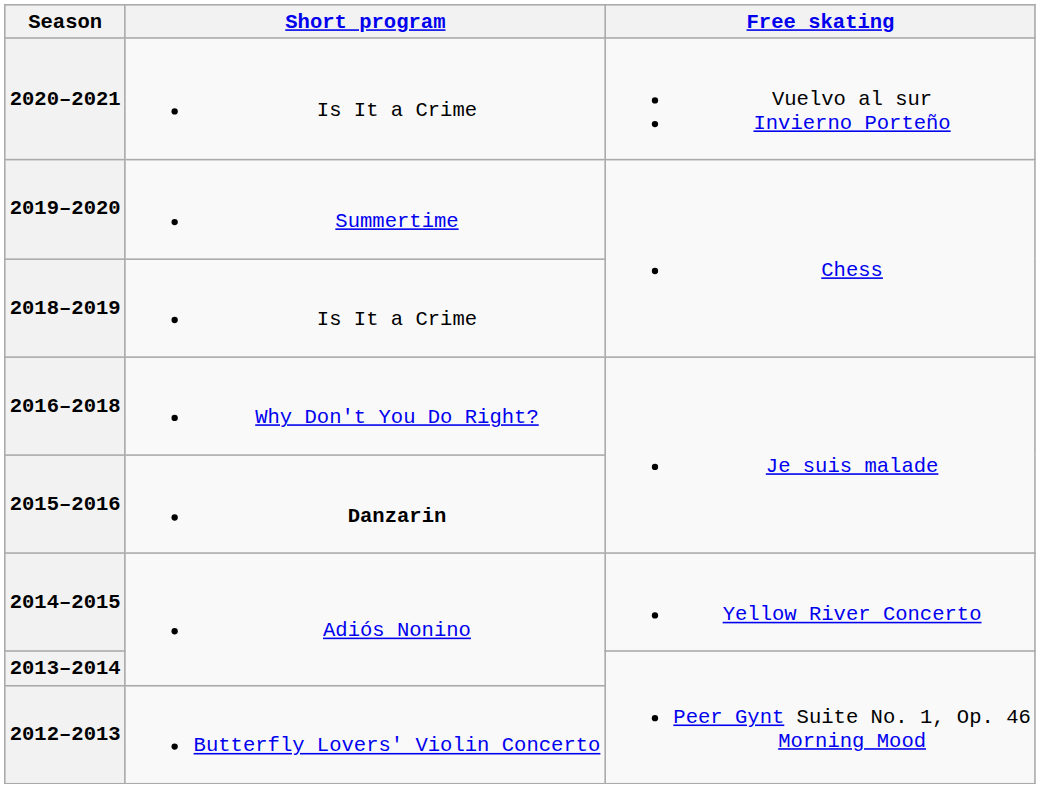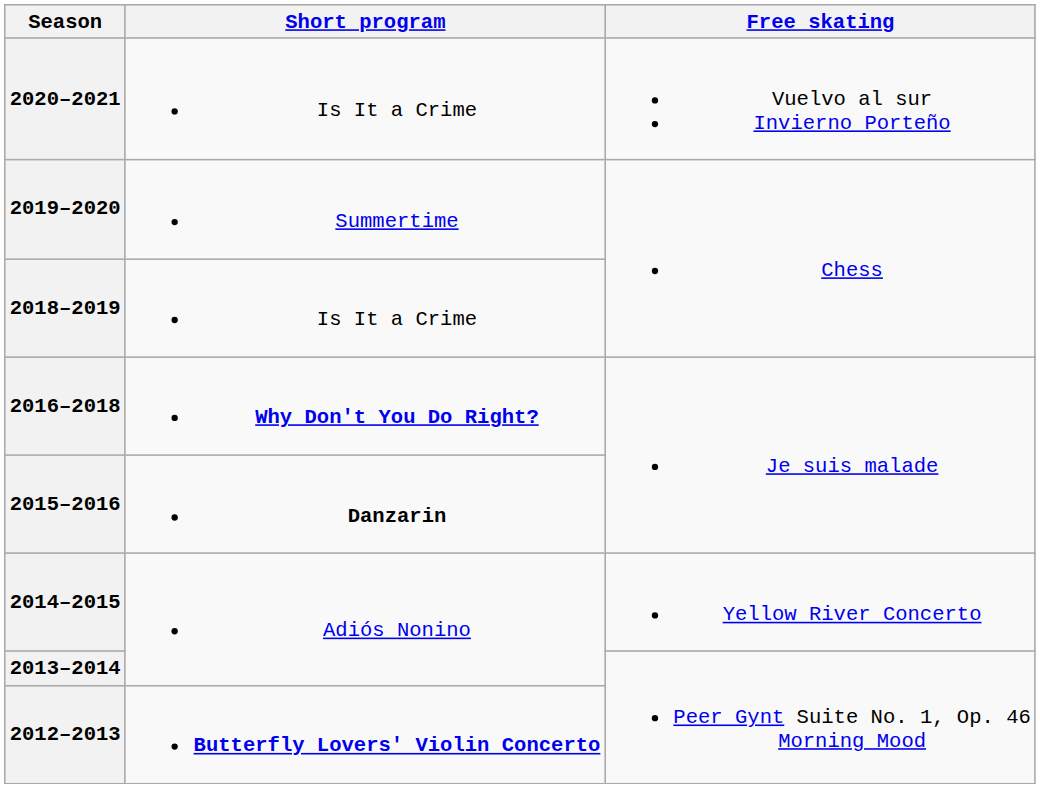2016–2018 | Short program: normal -> bold
2012–2013 | Short program: normal -> bold
